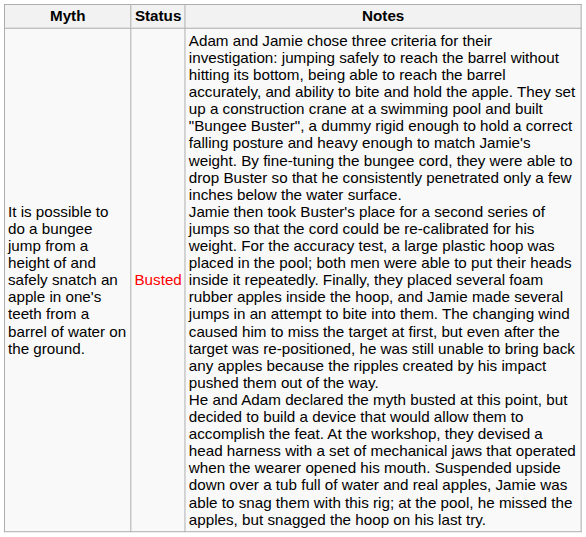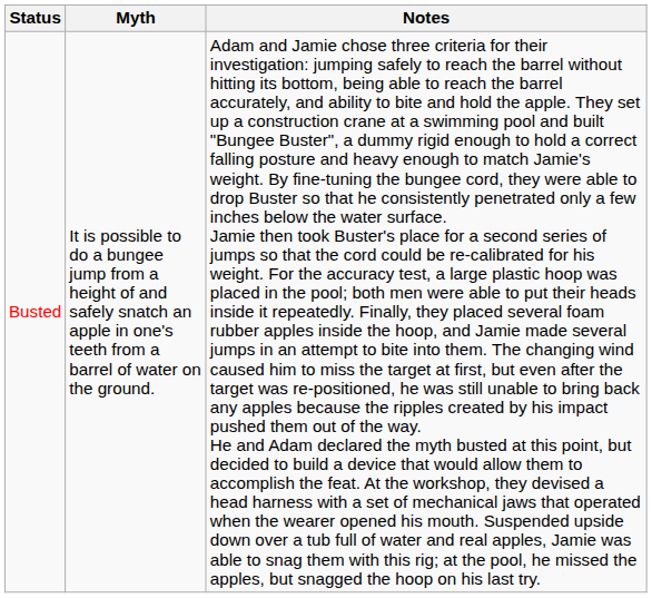columns swapped: Myth <-> Status
